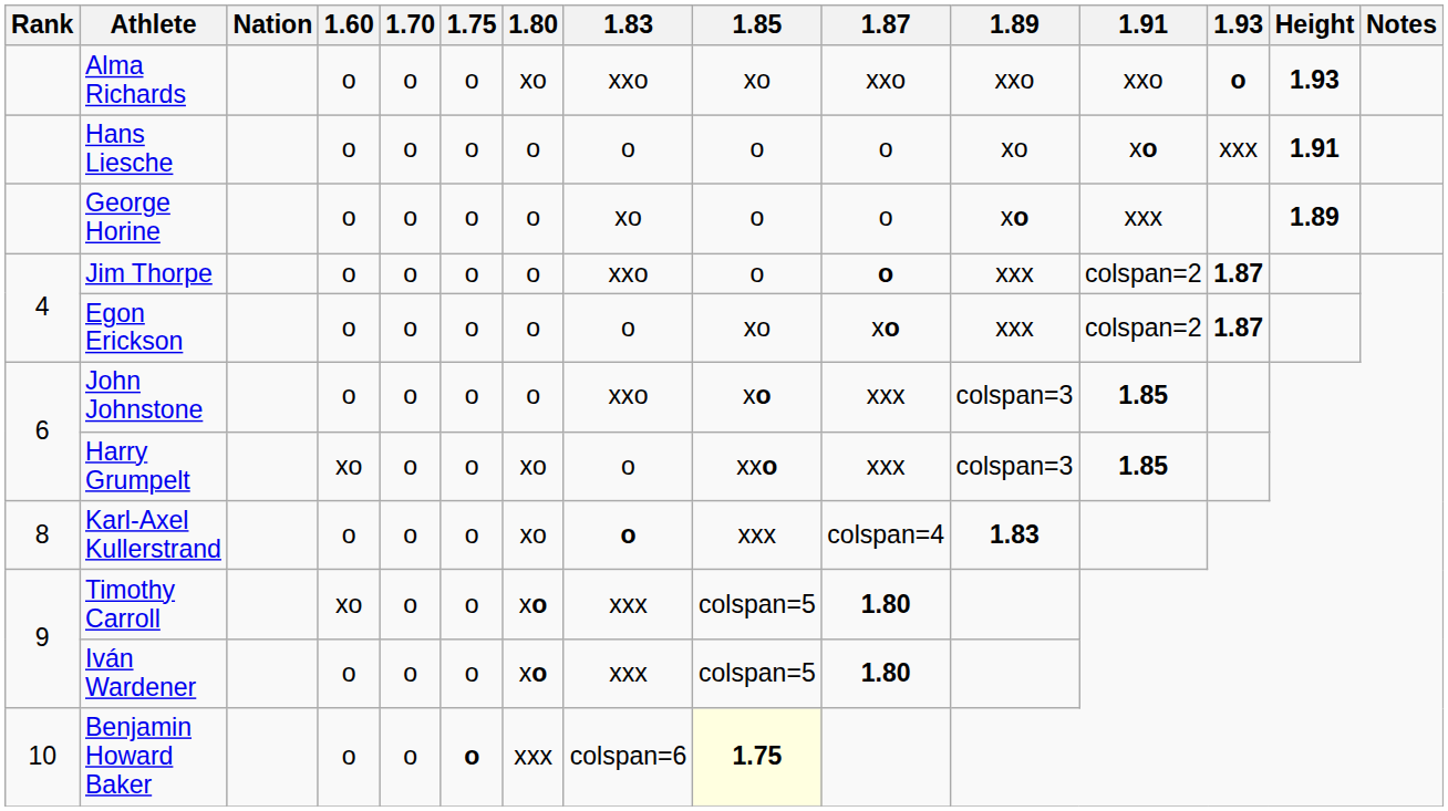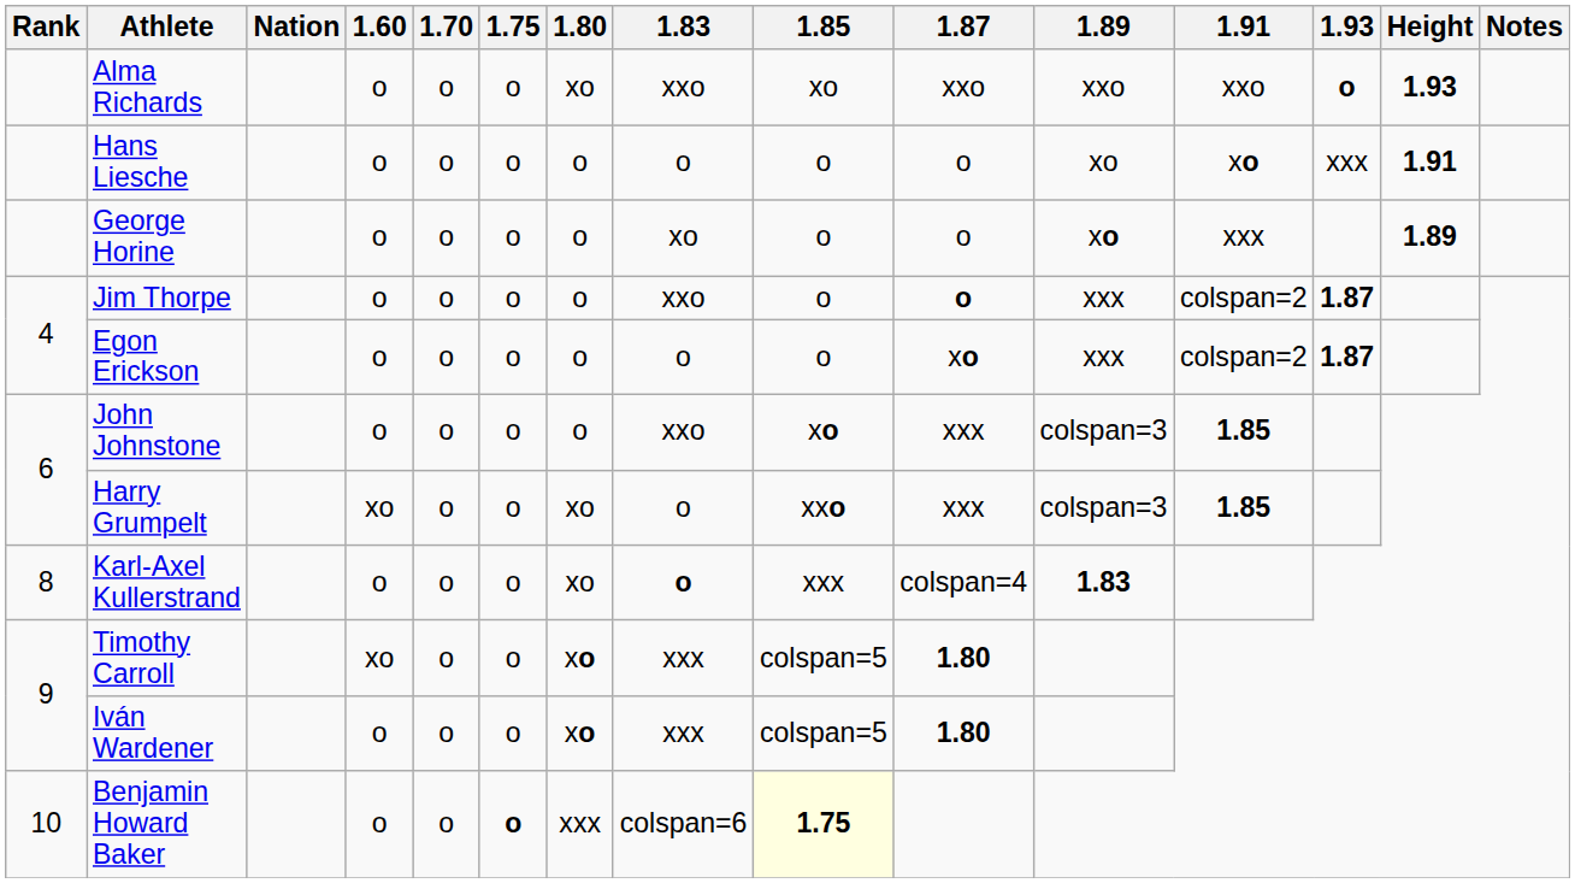Egon Erickson | 1.85: xo -> o
